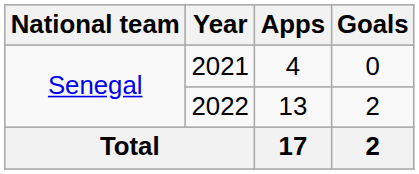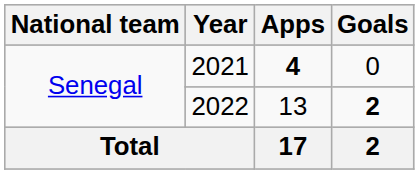2021 | Apps: normal -> bold
2022 | Goals: normal -> bold
